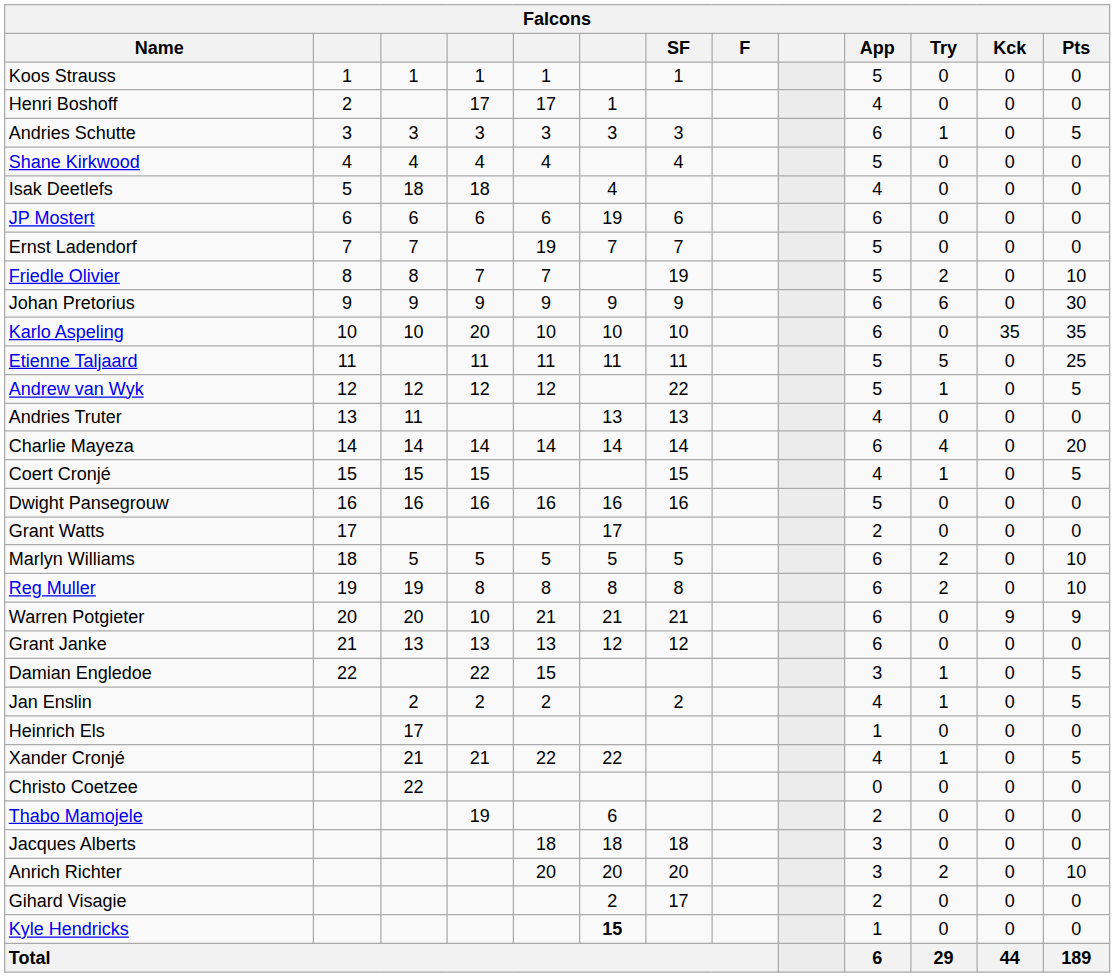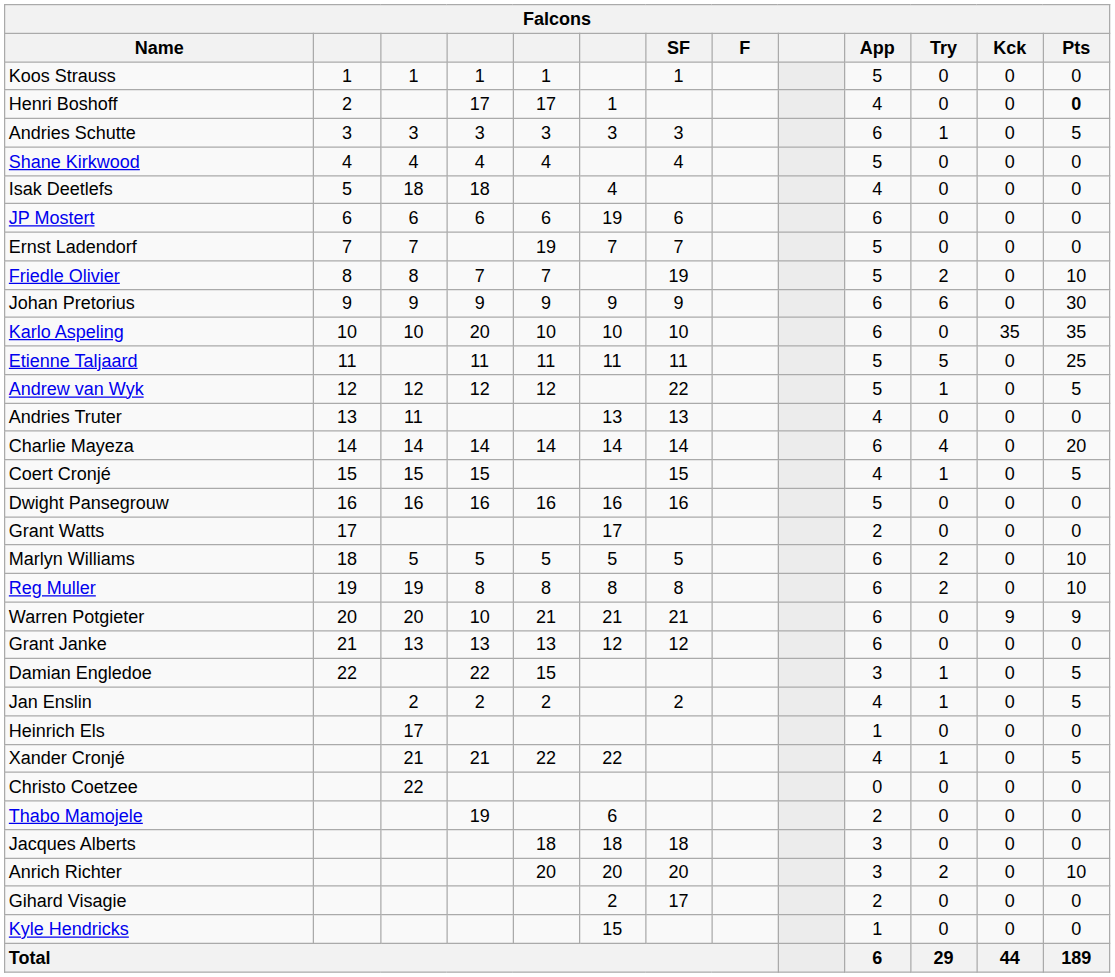Henri Boshoff | Pts: normal -> bold
Kyle Hendricks | column 6: bold -> normal
